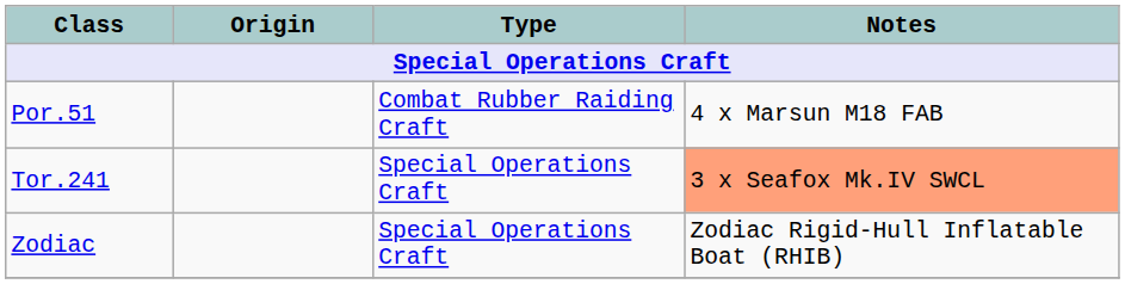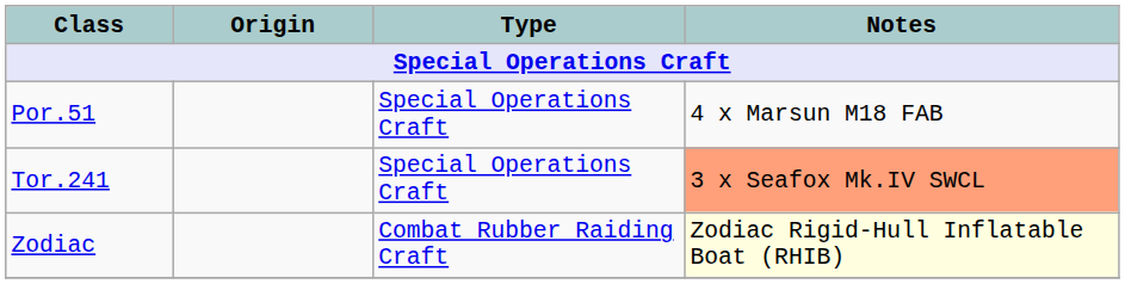Por.51 | Type: Combat Rubber Raiding Craft -> Special Operations Craft
Zodiac | Type: Special Operations Craft -> Combat Rubber Raiding Craft
Zodiac | Notes: no background -> lightyellow background
